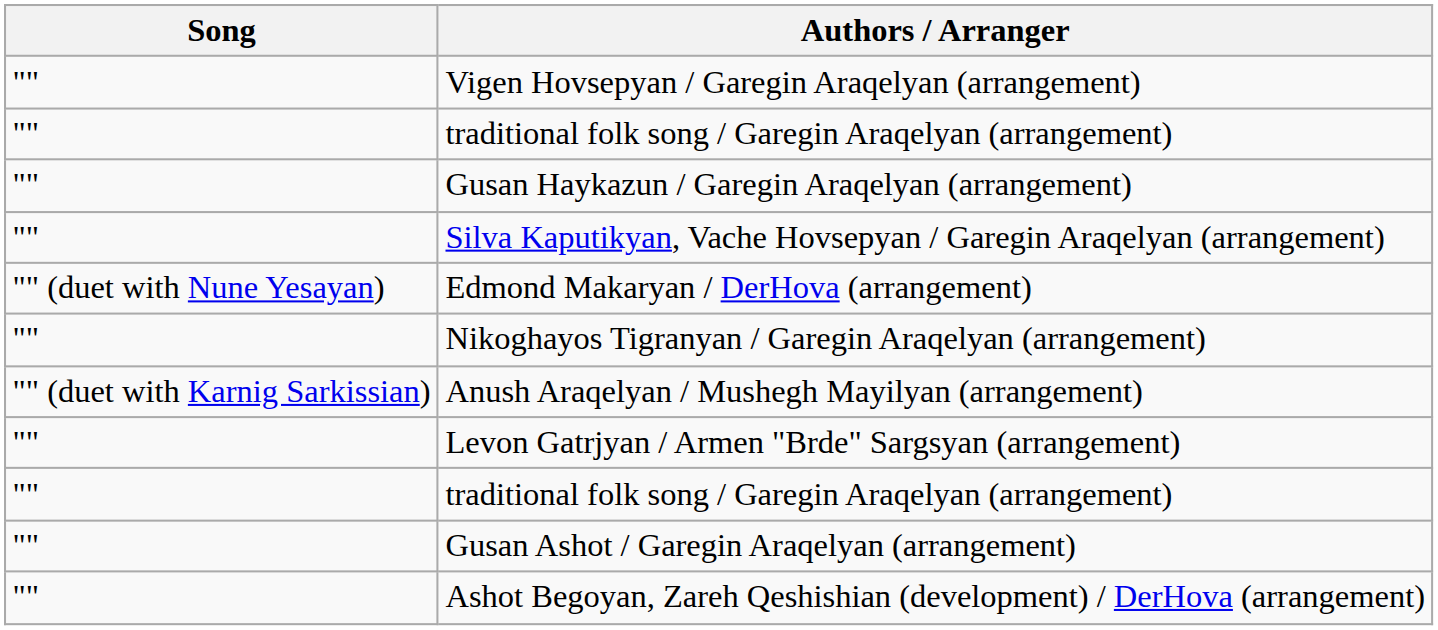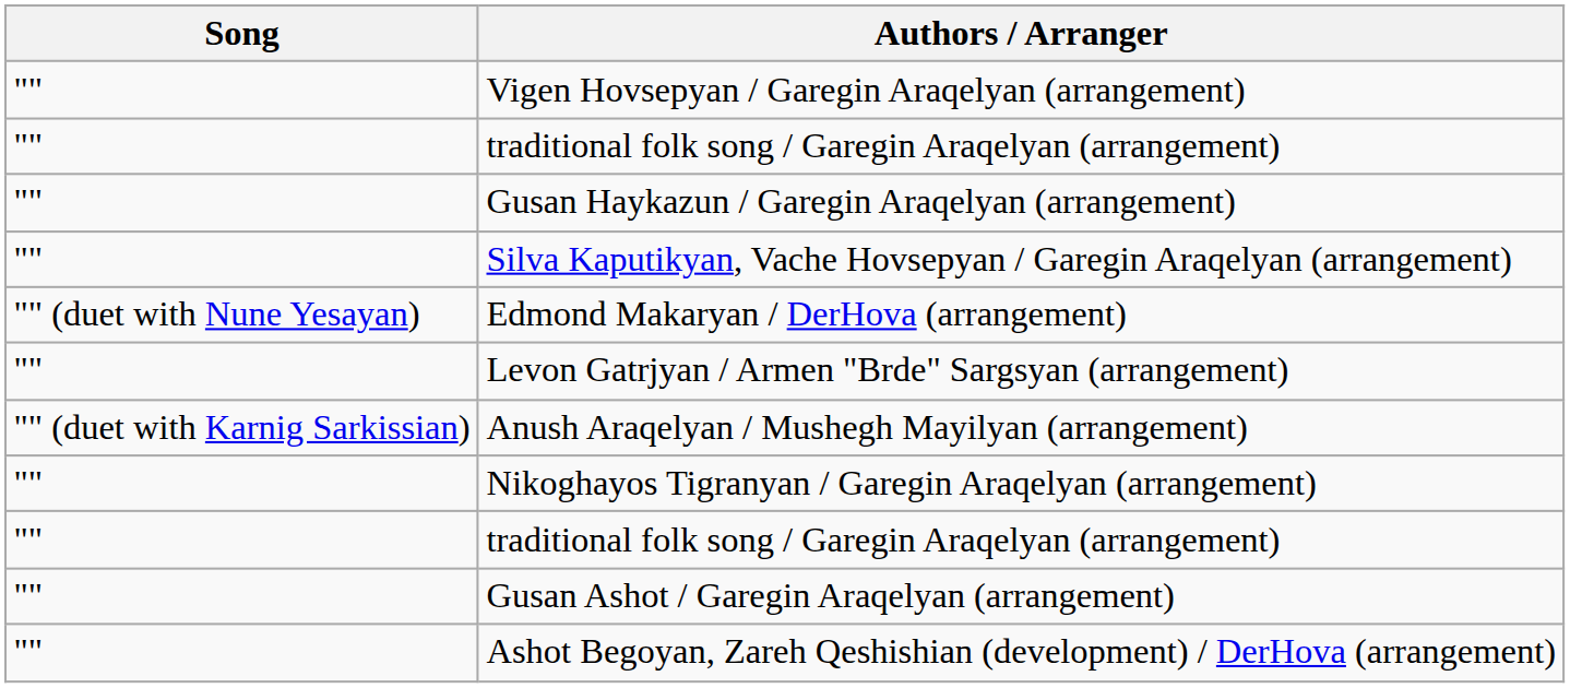row 7 | Authors / Arranger: Nikoghayos Tigranyan / Garegin Araqelyan (arrangement) -> Levon Gatrjyan / Armen "Brde" Sargsyan (arrangement)
row 9 | Authors / Arranger: Levon Gatrjyan / Armen "Brde" Sargsyan (arrangement) -> Nikoghayos Tigranyan / Garegin Araqelyan (arrangement)
